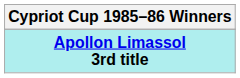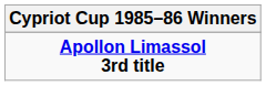row 2 | column 1: paleturquoise background -> no background
